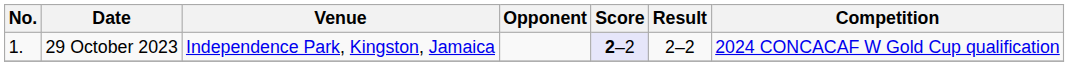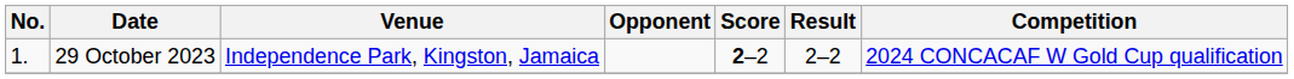29 October 2023 | Score: lavender background -> no background
